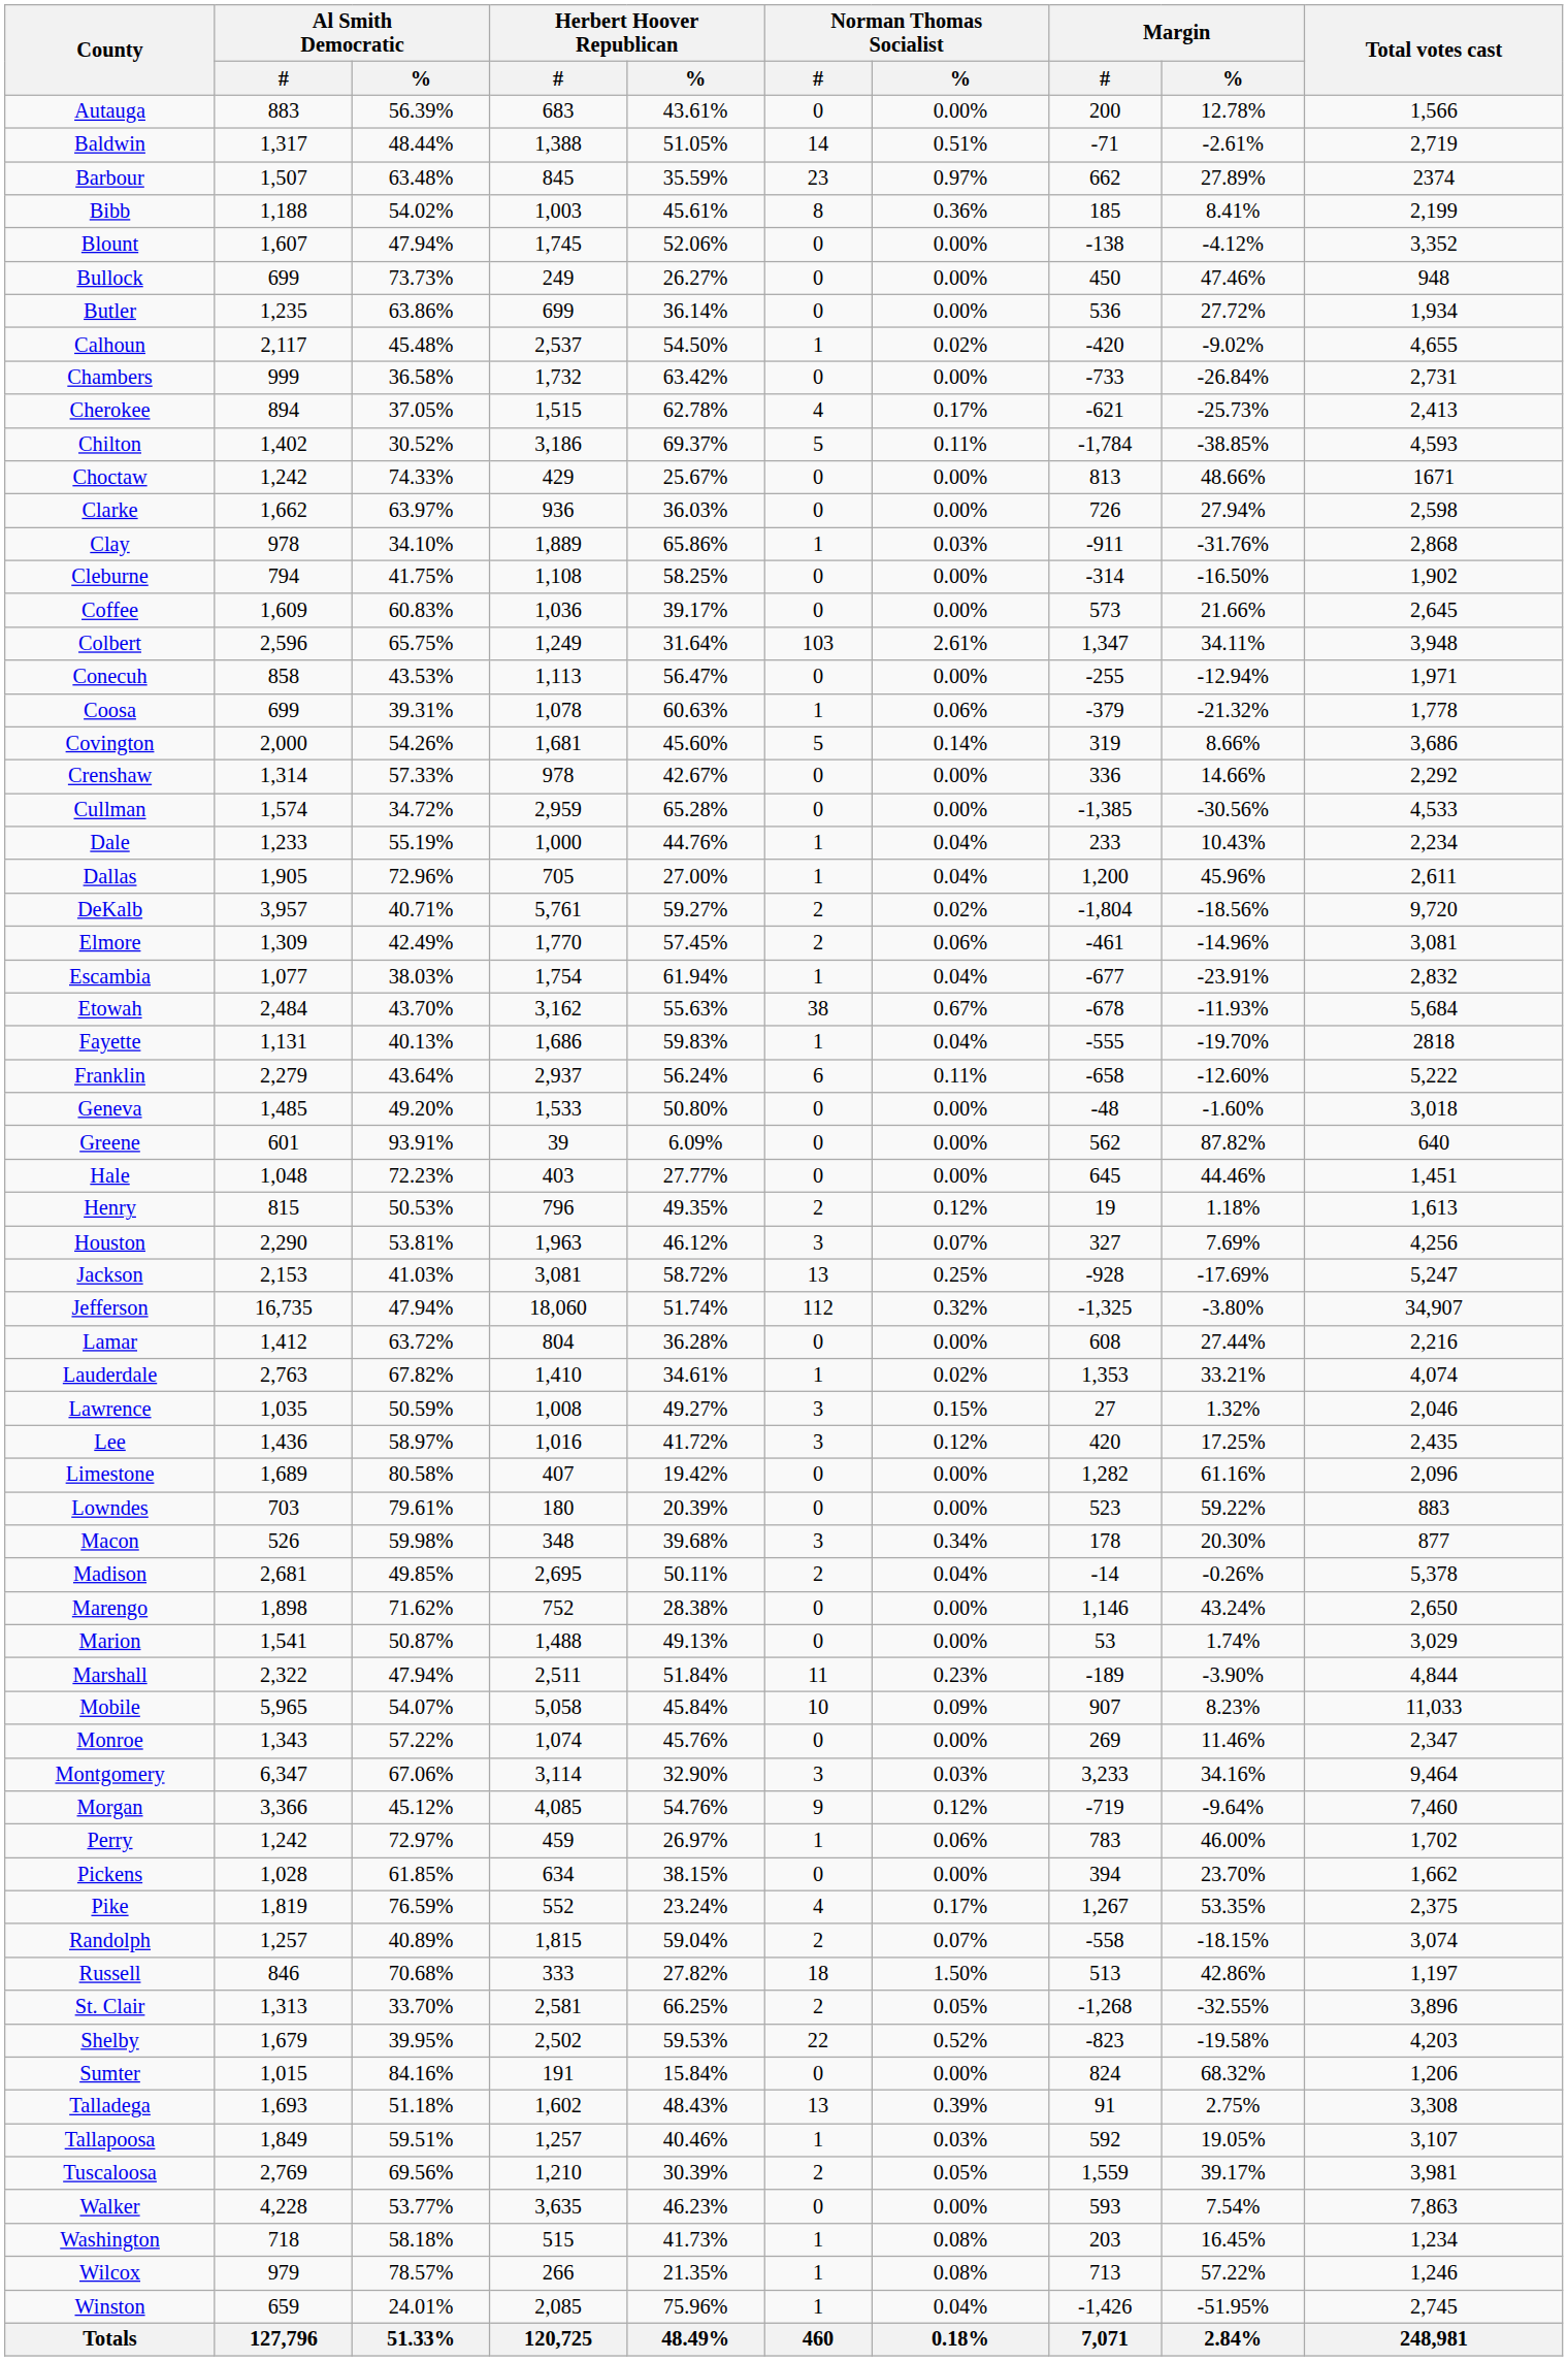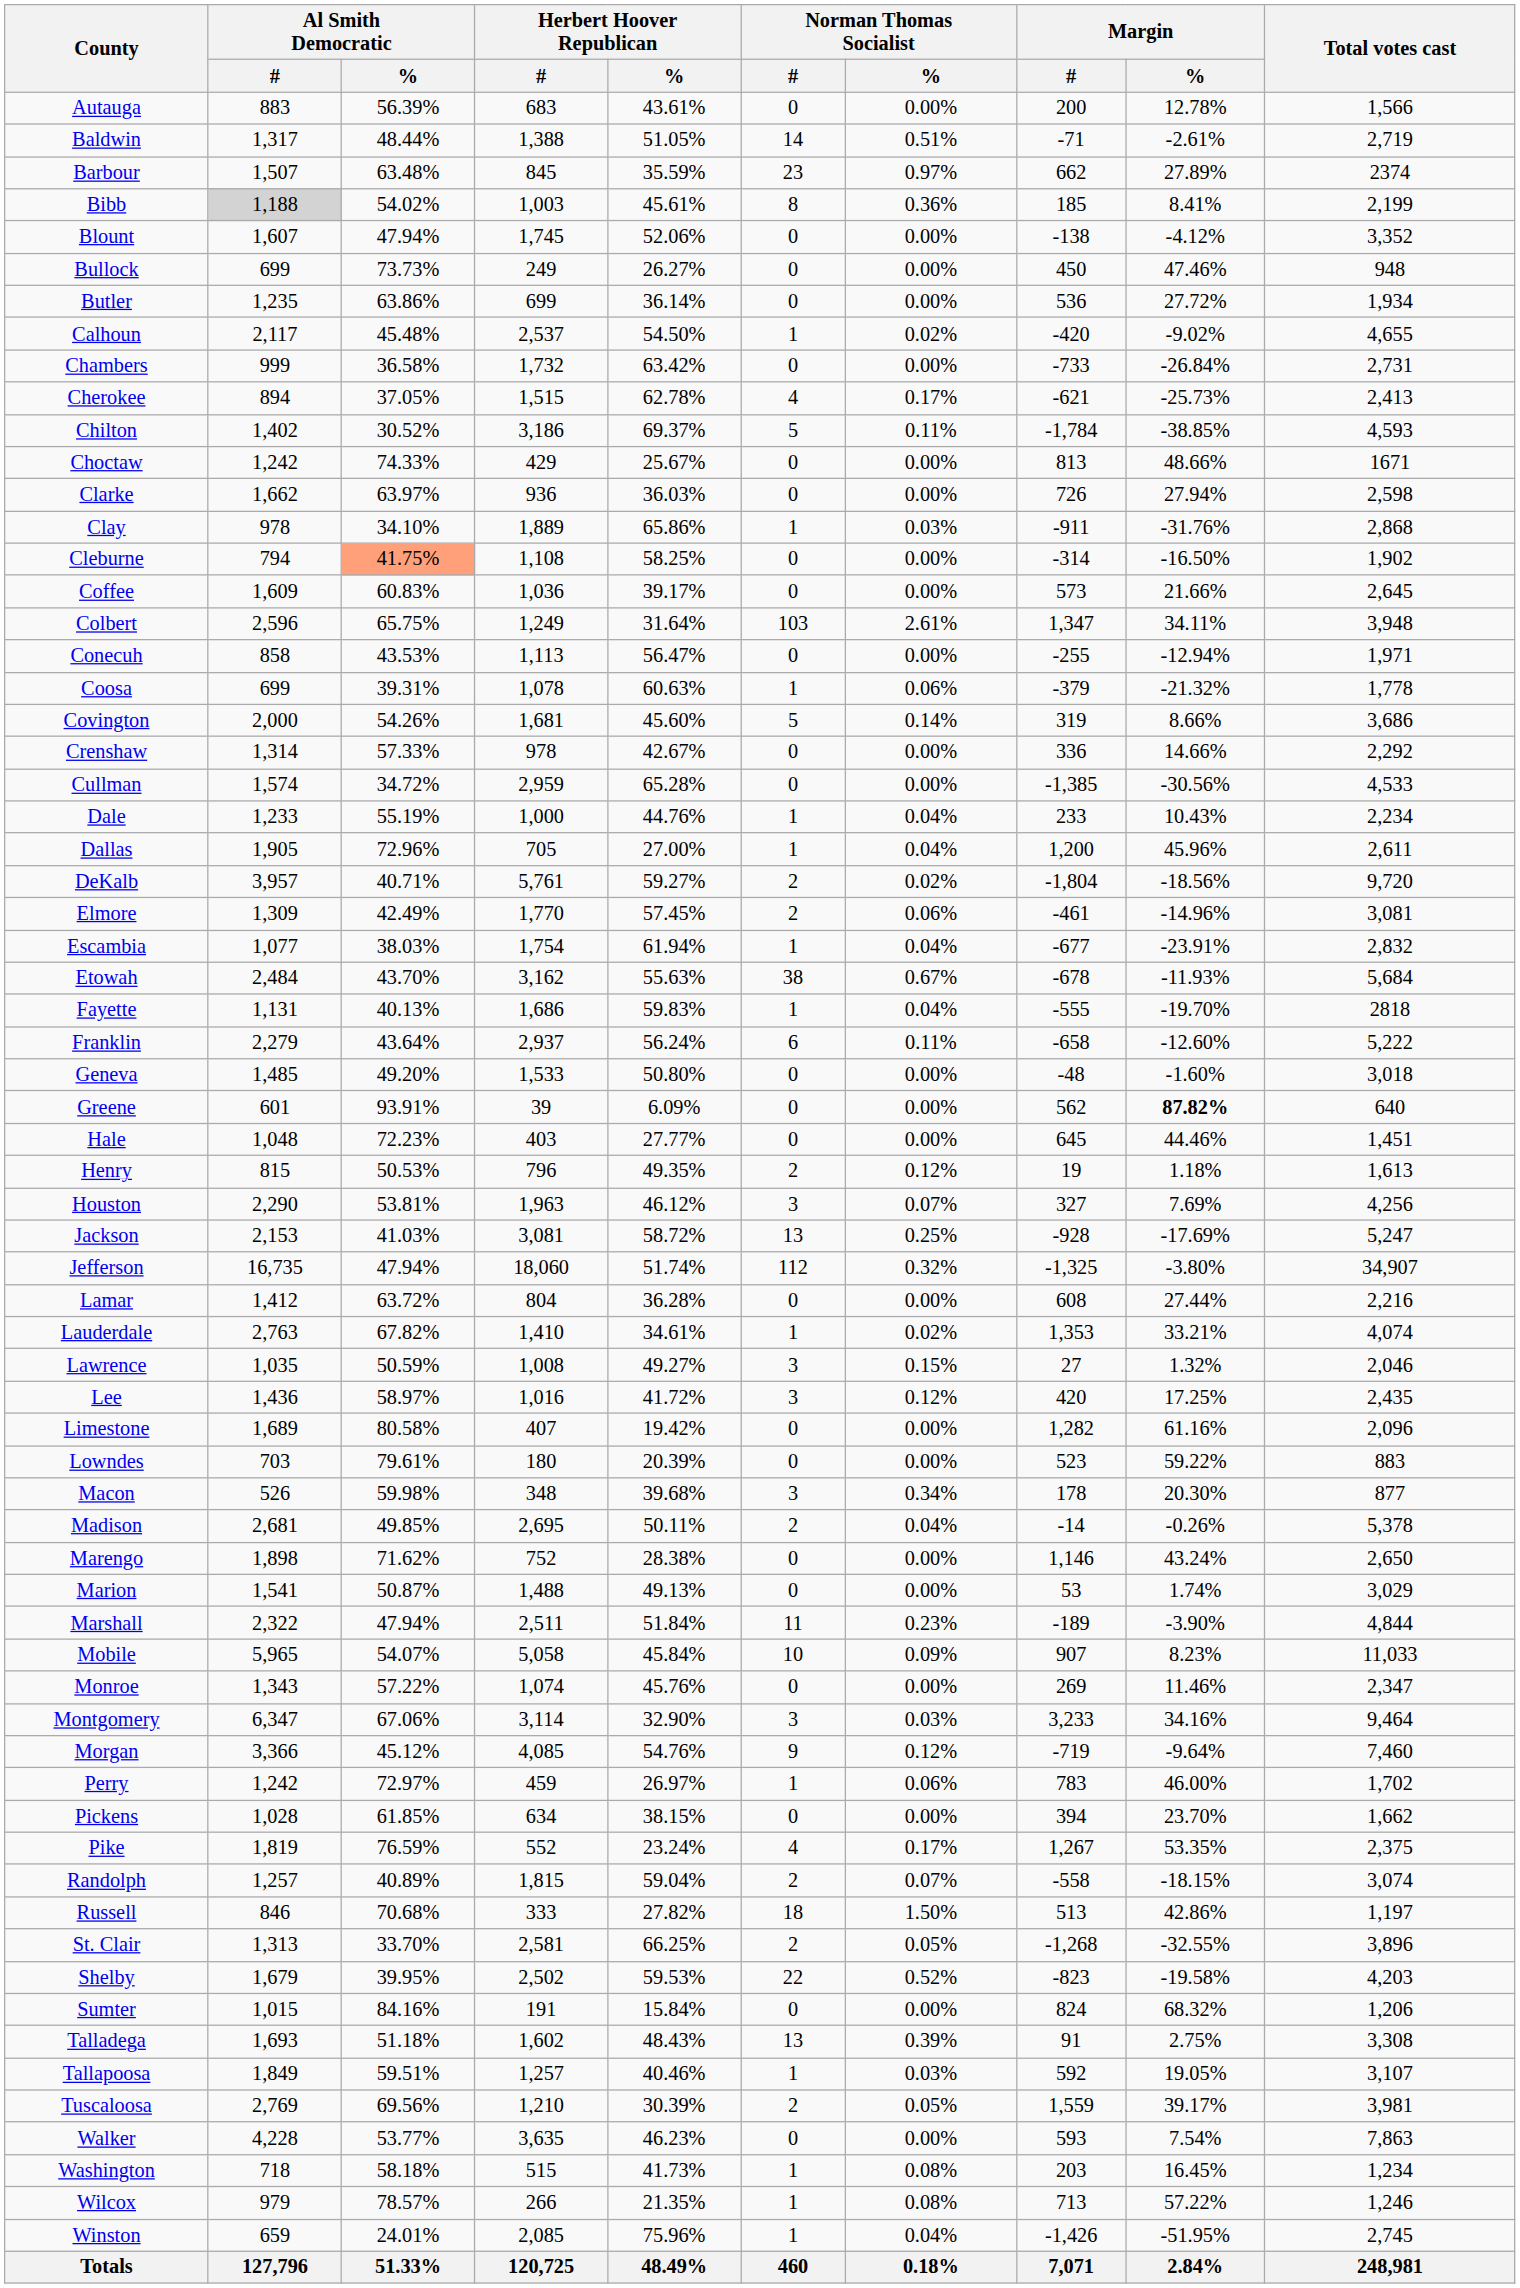Bibb | Al Smith Democratic / #: no background -> lightgrey background
Cleburne | Al Smith Democratic / %: no background -> lightsalmon background
Greene | Margin / %: normal -> bold
